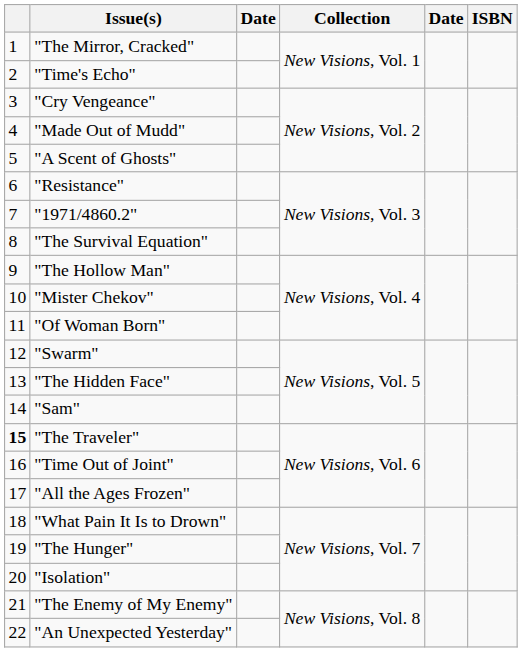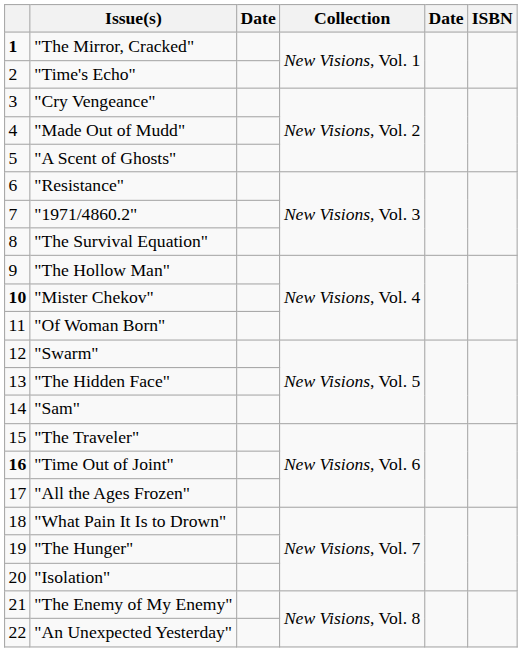"The Mirror, Cracked" | column 1: normal -> bold
"Mister Chekov" | column 1: normal -> bold
"The Traveler" | column 1: bold -> normal
"Time Out of Joint" | column 1: normal -> bold
